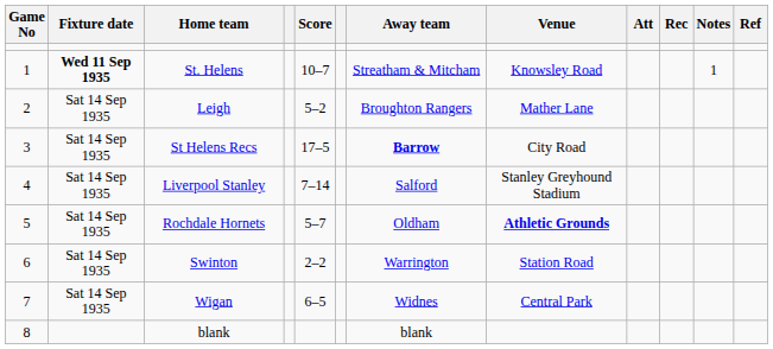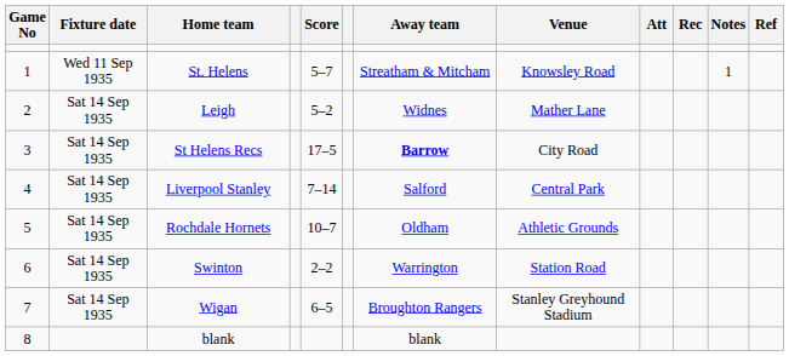St. Helens | Fixture date: bold -> normal
St. Helens | Score: 10–7 -> 5–7
Leigh | Away team: Broughton Rangers -> Widnes
Liverpool Stanley | Venue: Stanley Greyhound Stadium -> Central Park
Rochdale Hornets | Score: 5–7 -> 10–7
Rochdale Hornets | Venue: bold -> normal
Wigan | Away team: Widnes -> Broughton Rangers
Wigan | Venue: Central Park -> Stanley Greyhound Stadium
